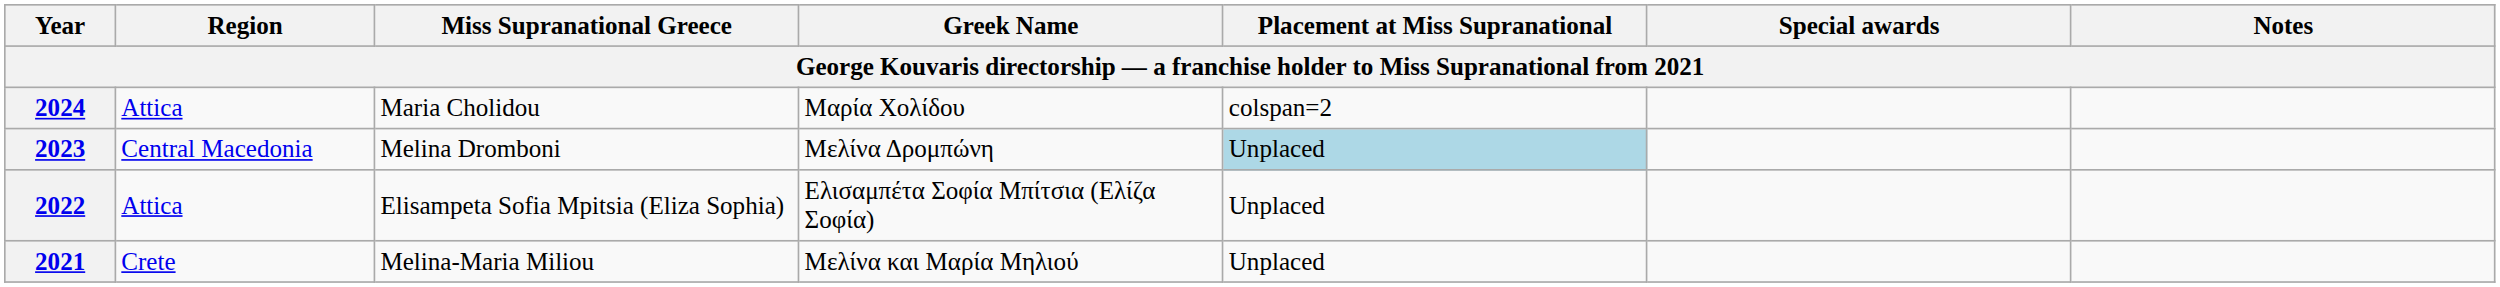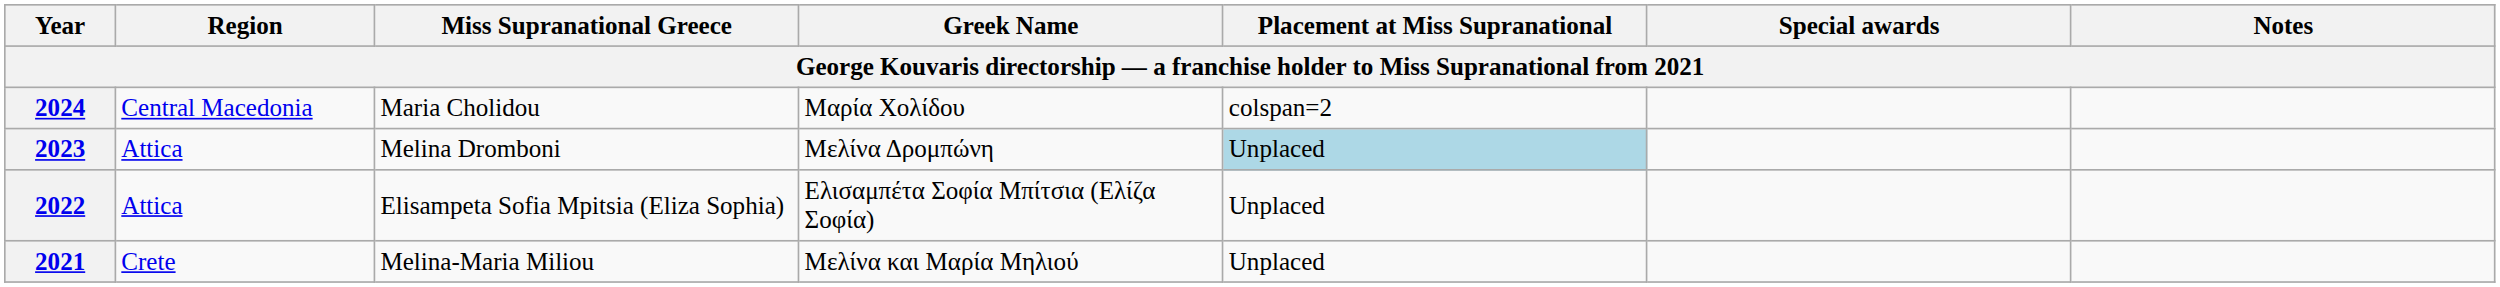2024 | Region: Attica -> Central Macedonia
2023 | Region: Central Macedonia -> Attica
